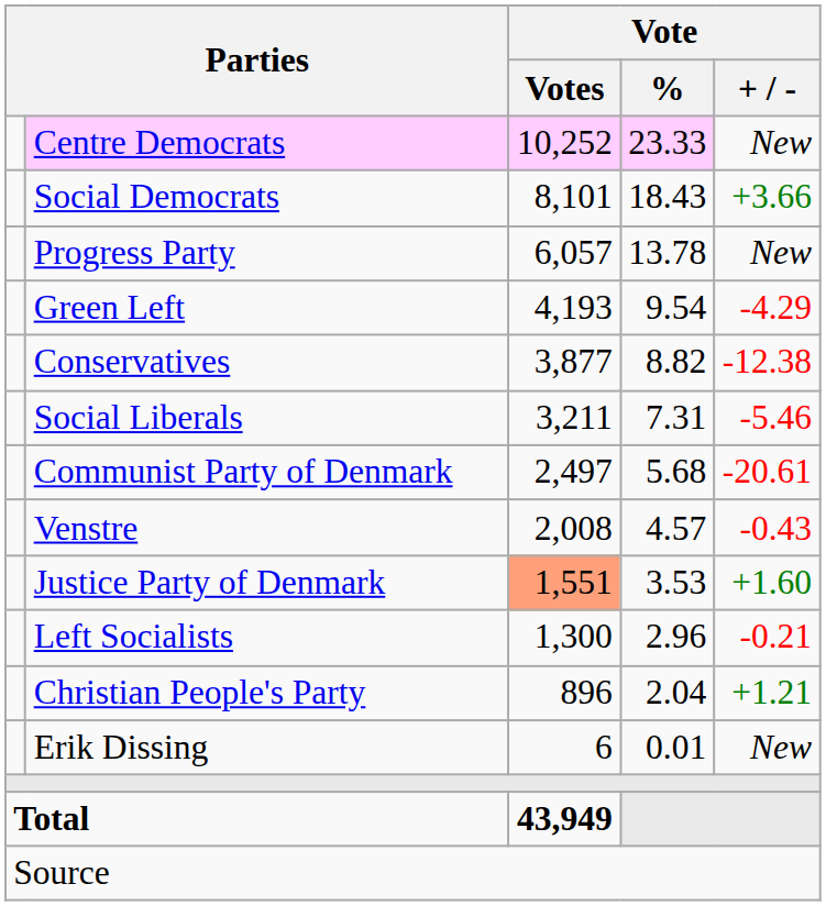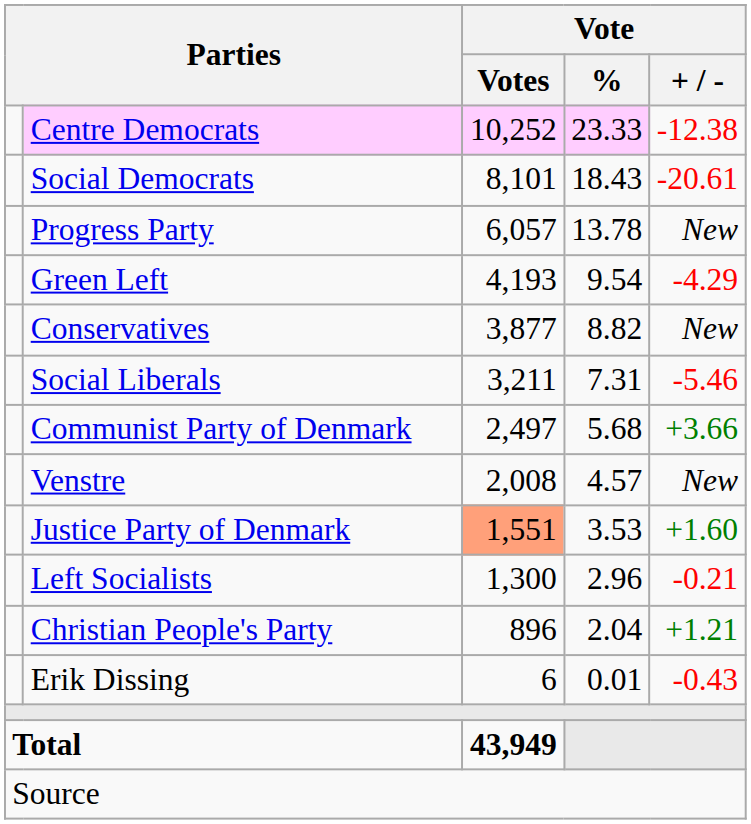Centre Democrats | Vote / + / -: New -> -12.38
Social Democrats | Vote / + / -: +3.66 -> -20.61
Conservatives | Vote / + / -: -12.38 -> New
Communist Party of Denmark | Vote / + / -: -20.61 -> +3.66
Venstre | Vote / + / -: -0.43 -> New
Erik Dissing | Vote / + / -: New -> -0.43
